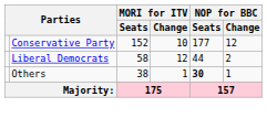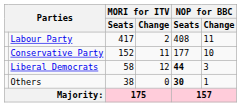+ row: Labour Party | 417 | 2 | 408 | 11
Conservative Party | MORI for ITV / Change: 10 -> 11
Conservative Party | NOP for BBC / Change: 12 -> 10
Liberal Democrats | NOP for BBC / Seats: normal -> bold
Liberal Democrats | NOP for BBC / Change: 2 -> 3
Others | MORI for ITV / Change: 1 -> 0
